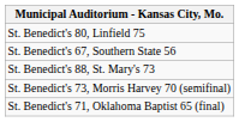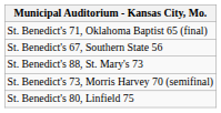row 2 | column 1: St. Benedict's 80, Linfield 75 -> St. Benedict's 71, Oklahoma Baptist 65 (final)
row 6 | column 1: St. Benedict's 71, Oklahoma Baptist 65 (final) -> St. Benedict's 80, Linfield 75
